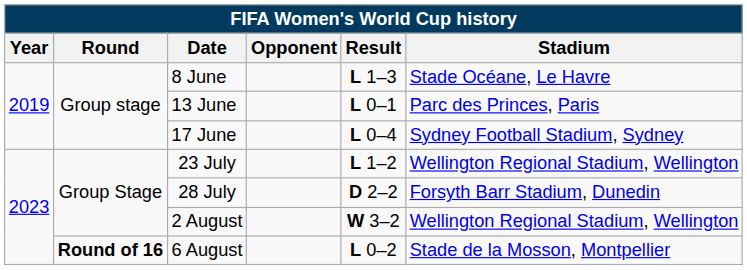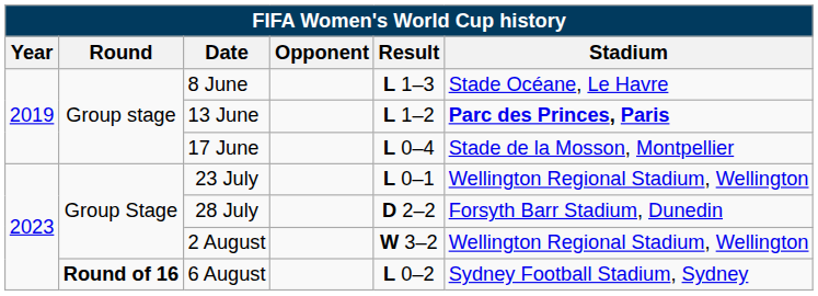13 June | Result: L 0–1 -> L 1–2
13 June | Stadium: normal -> bold
17 June | Stadium: Sydney Football Stadium, Sydney -> Stade de la Mosson, Montpellier
23 July | Result: L 1–2 -> L 0–1
6 August | Stadium: Stade de la Mosson, Montpellier -> Sydney Football Stadium, Sydney
